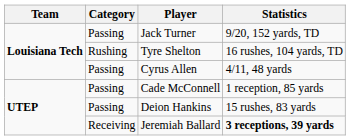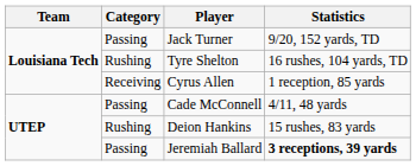Cyrus Allen | Category: Passing -> Receiving
Cyrus Allen | Statistics: 4/11, 48 yards -> 1 reception, 85 yards
Cade McConnell | Statistics: 1 reception, 85 yards -> 4/11, 48 yards
Deion Hankins | Category: Passing -> Rushing
Jeremiah Ballard | Category: Receiving -> Passing
